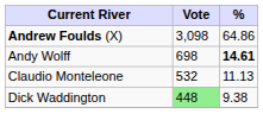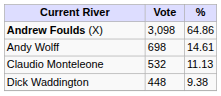Andy Wolff | %: bold -> normal
Dick Waddington | Vote: lightgreen background -> no background
